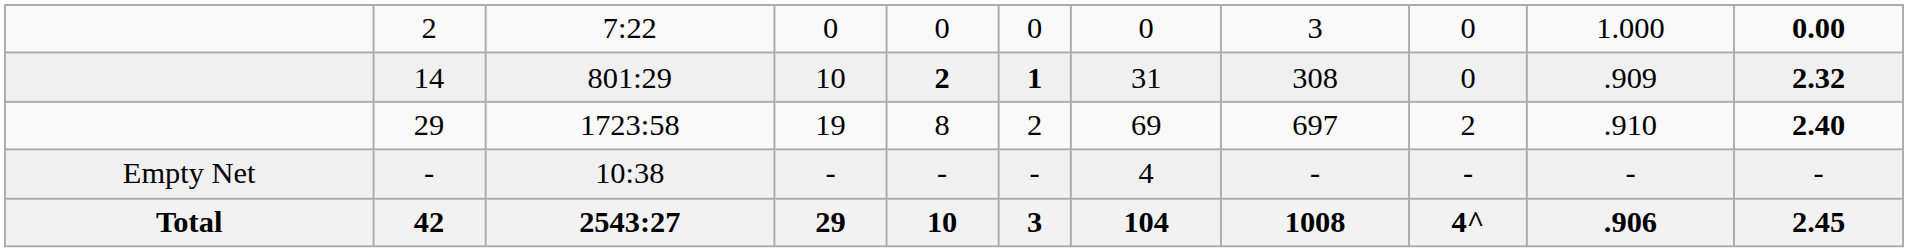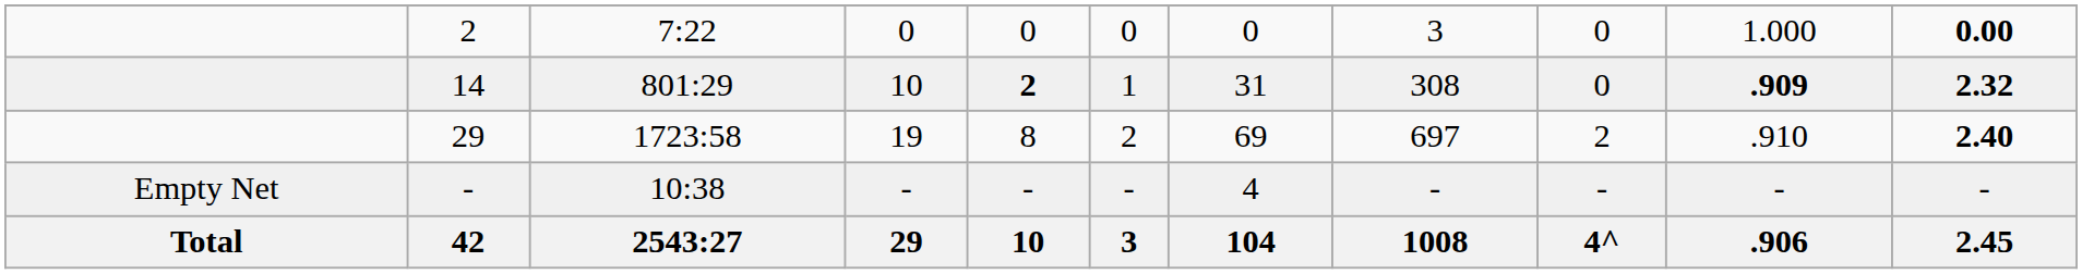14 | column 6: bold -> normal
14 | column 10: normal -> bold
